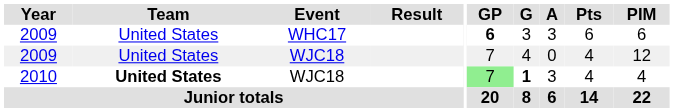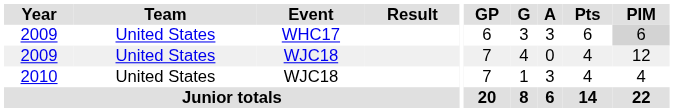2009 / WHC17 | GP: bold -> normal
2009 / WHC17 | PIM: no background -> lightgrey background
2010 | Team: bold -> normal
2010 | GP: lightgreen background -> no background
2010 | G: bold -> normal
